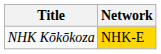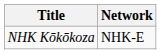NHK Kōkōkoza | Network: gold background -> no background
